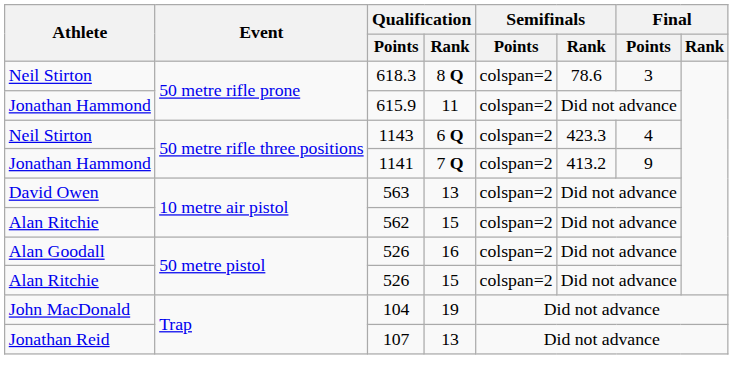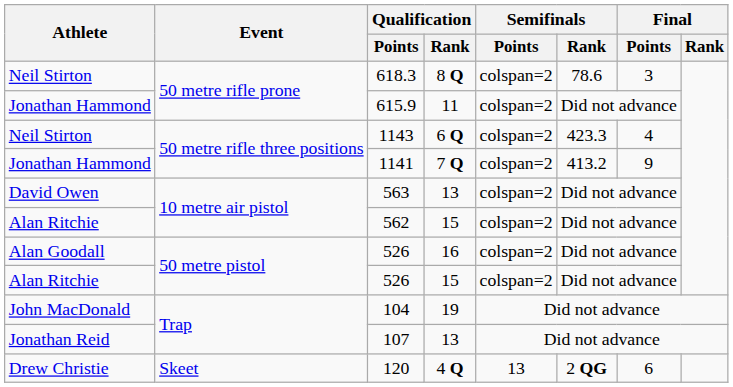+ row: Drew Christie | Skeet | 120 | 4 Q | 13 | 2 QG | 6
